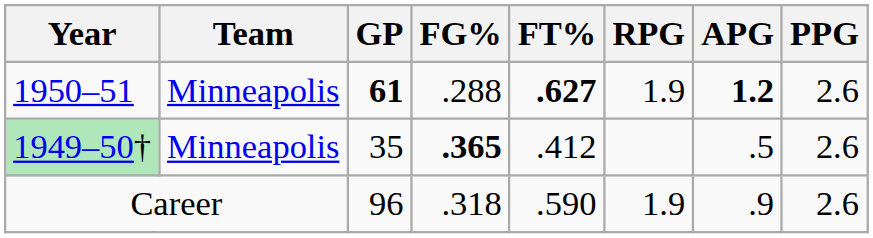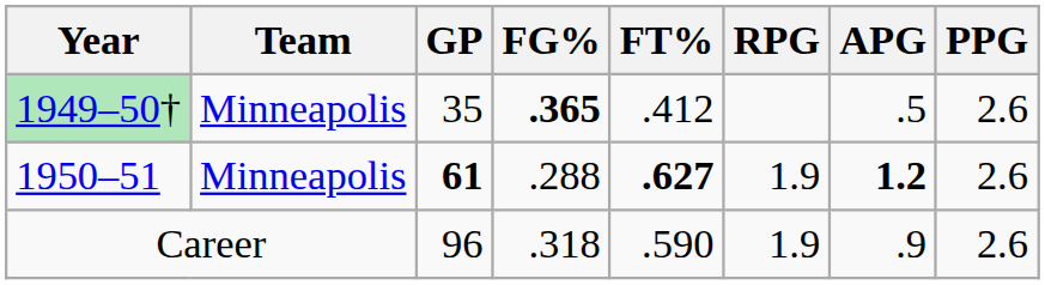rows swapped: 1949–50† <-> 1950–51
